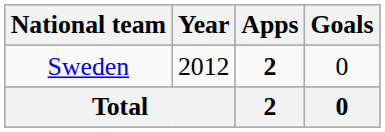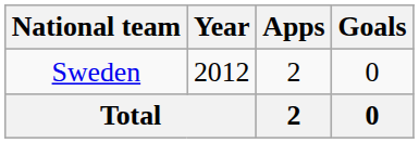Sweden | Apps: bold -> normal
